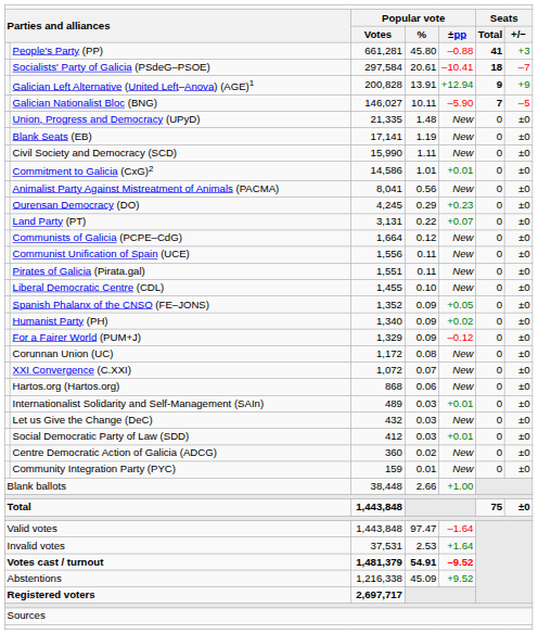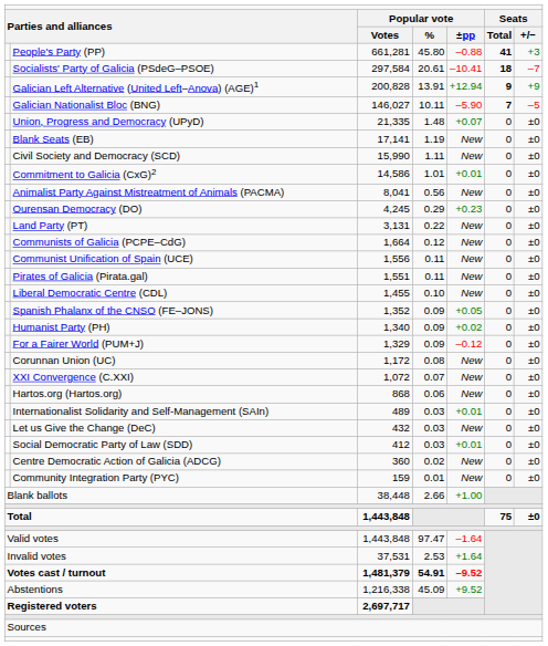Union, Progress and Democracy (UPyD) | column 5: New -> +0.07
Land Party (PT) | column 5: +0.07 -> New
